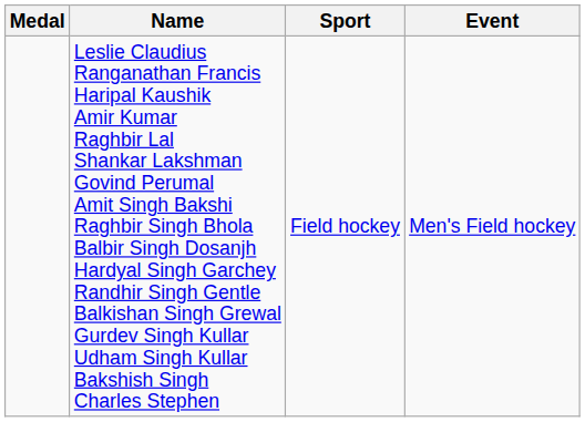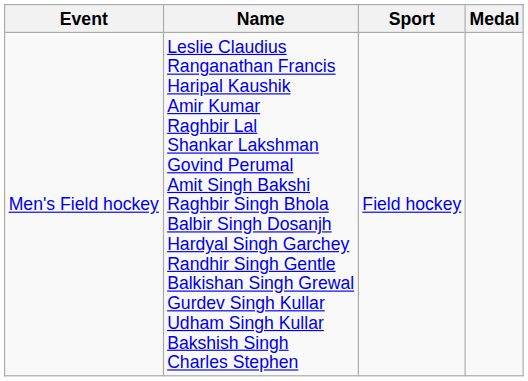columns swapped: Medal <-> Event
